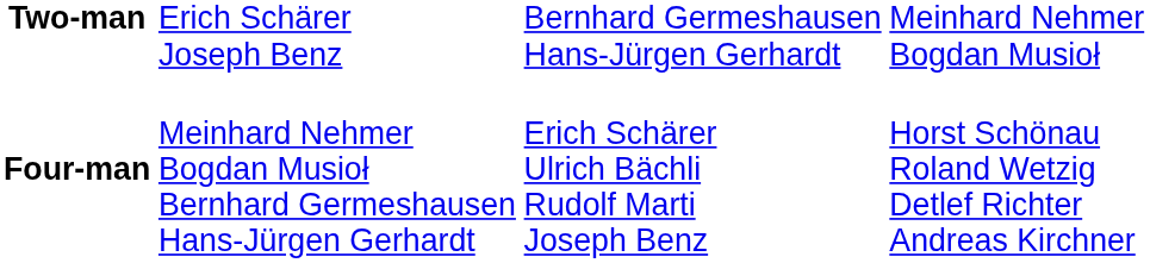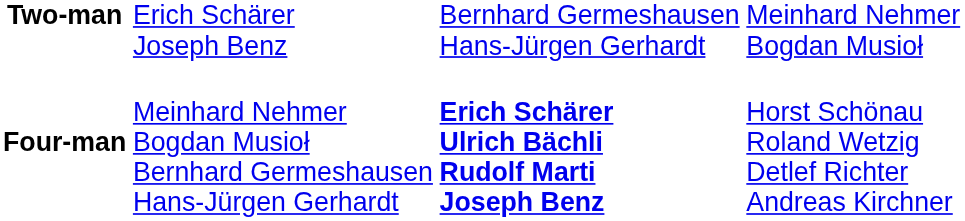Four-man | column 3: normal -> bold
